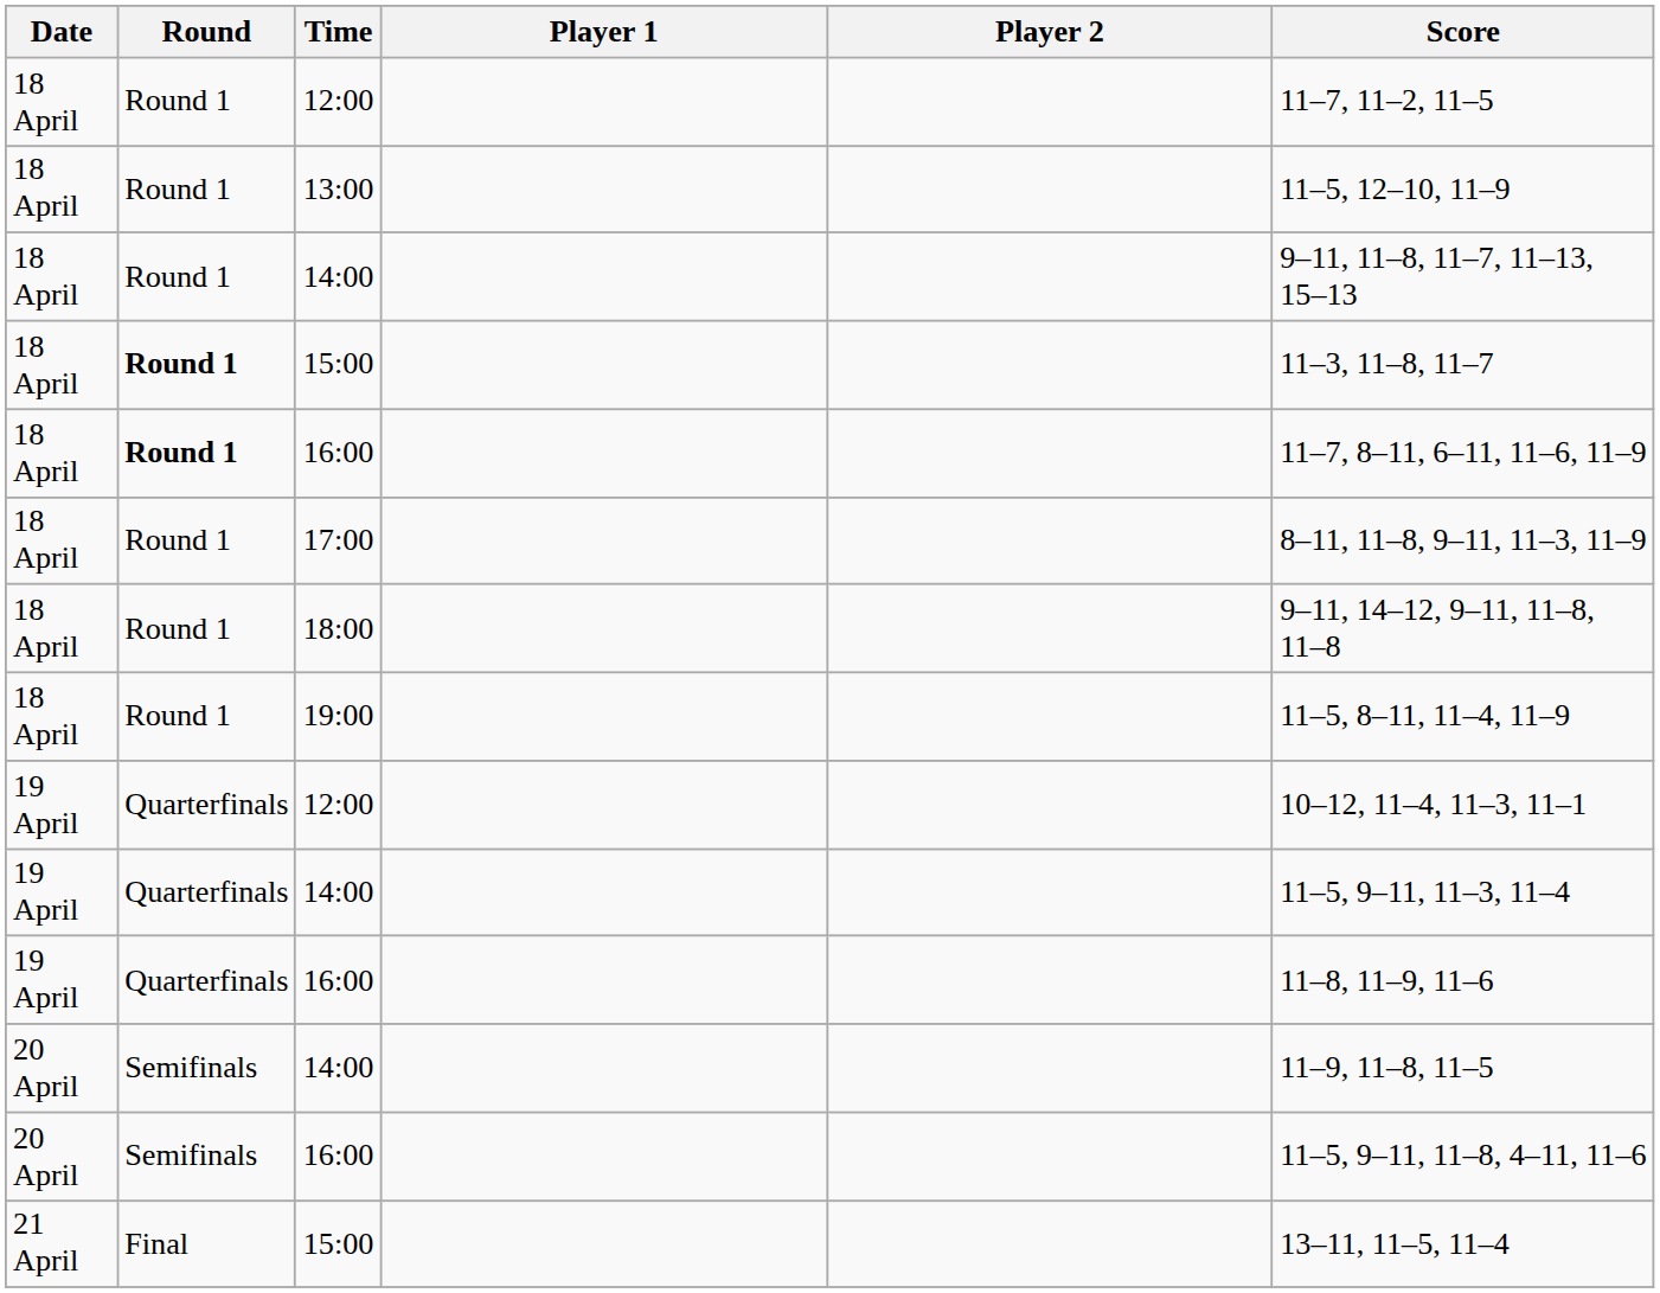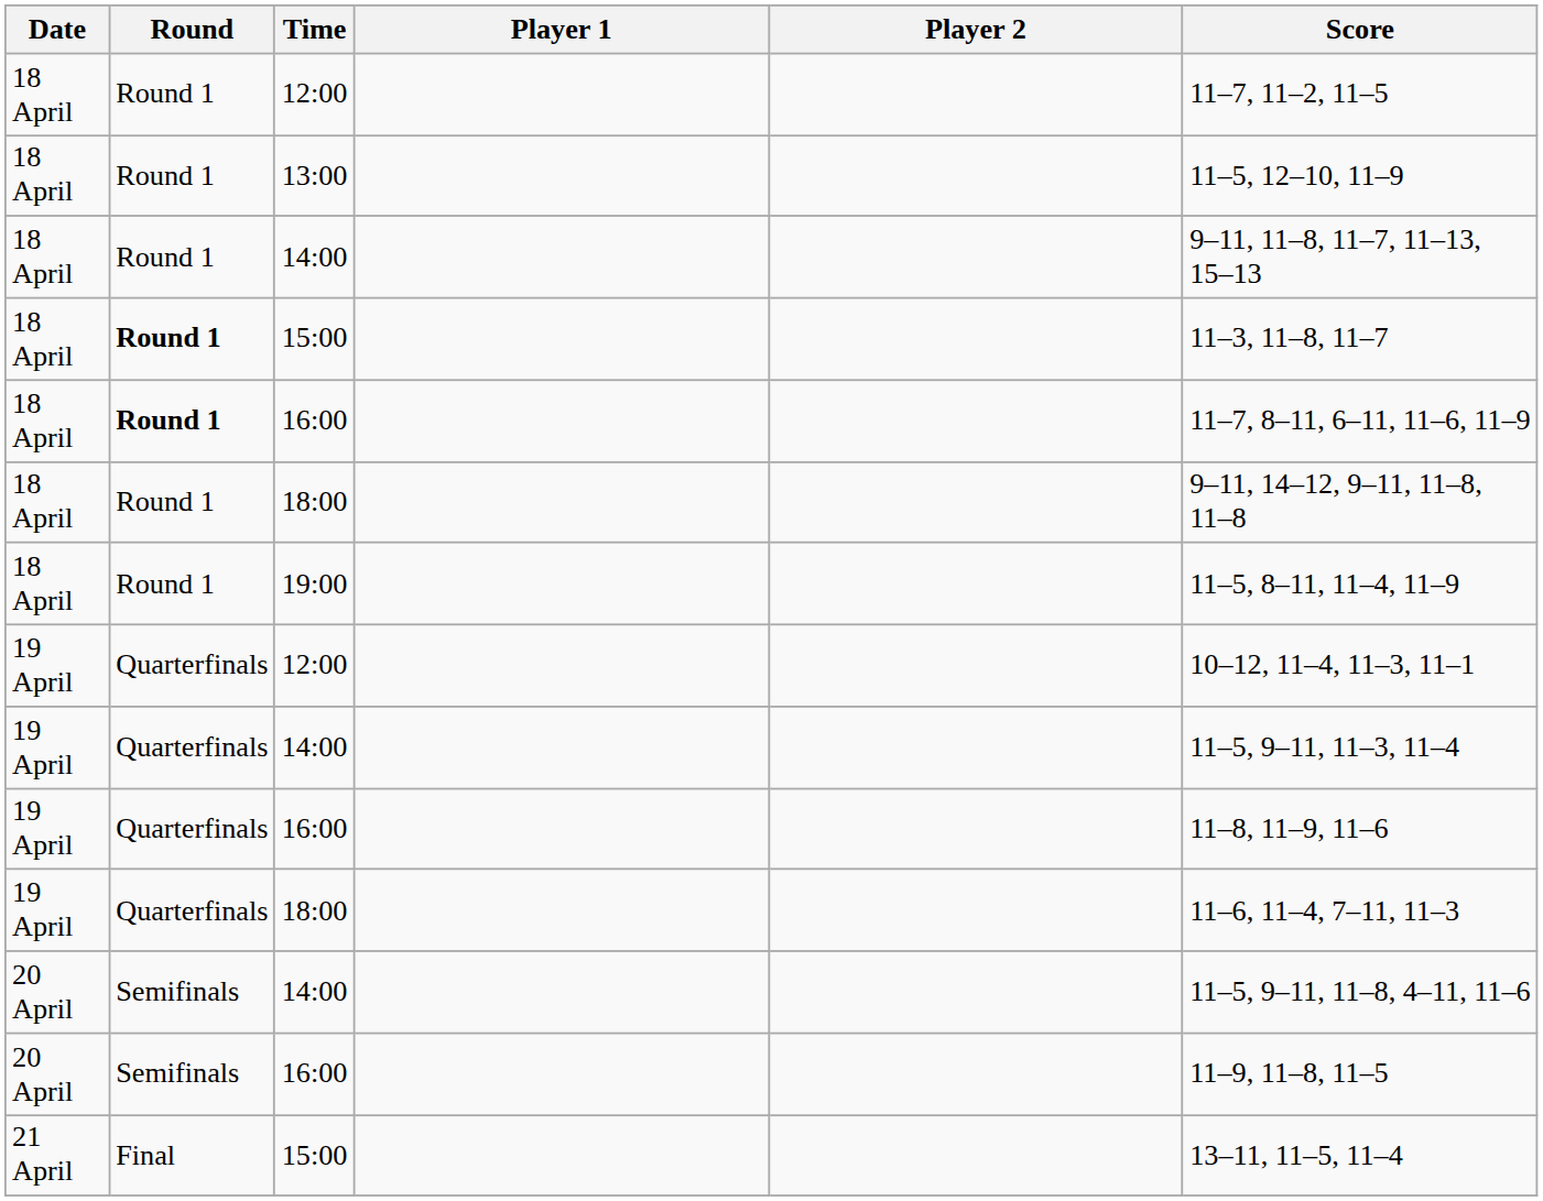- row: 18 April | Round 1 | 17:00 | 8–11, 11–8, 9–11, 11–3, 11–9
+ row: 19 April | Quarterfinals | 18:00 | 11–6, 11–4, 7–11, 11–3
20 April / 14:00 | Score: 11–9, 11–8, 11–5 -> 11–5, 9–11, 11–8, 4–11, 11–6
20 April / 16:00 | Score: 11–5, 9–11, 11–8, 4–11, 11–6 -> 11–9, 11–8, 11–5
